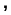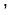row 1 | column 1: bold -> normal
